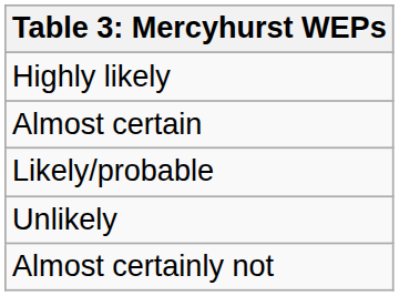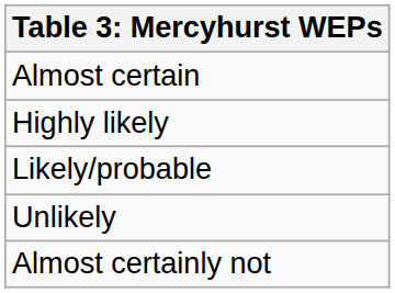row 2 | column 1: Highly likely -> Almost certain
row 3 | column 1: Almost certain -> Highly likely
